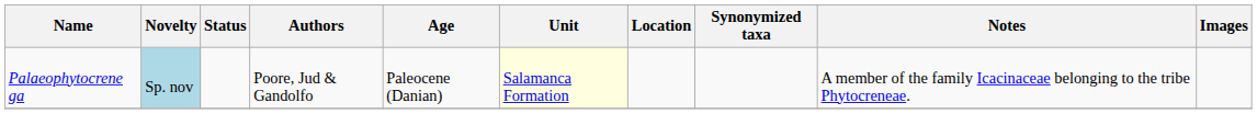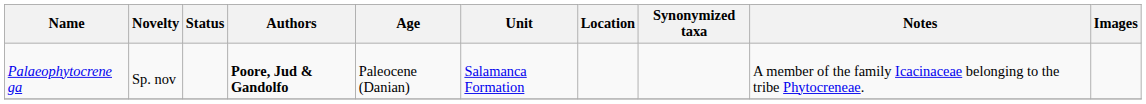Palaeophytocrene ga | Novelty: lightblue background -> no background
Palaeophytocrene ga | Authors: normal -> bold
Palaeophytocrene ga | Unit: lightyellow background -> no background
